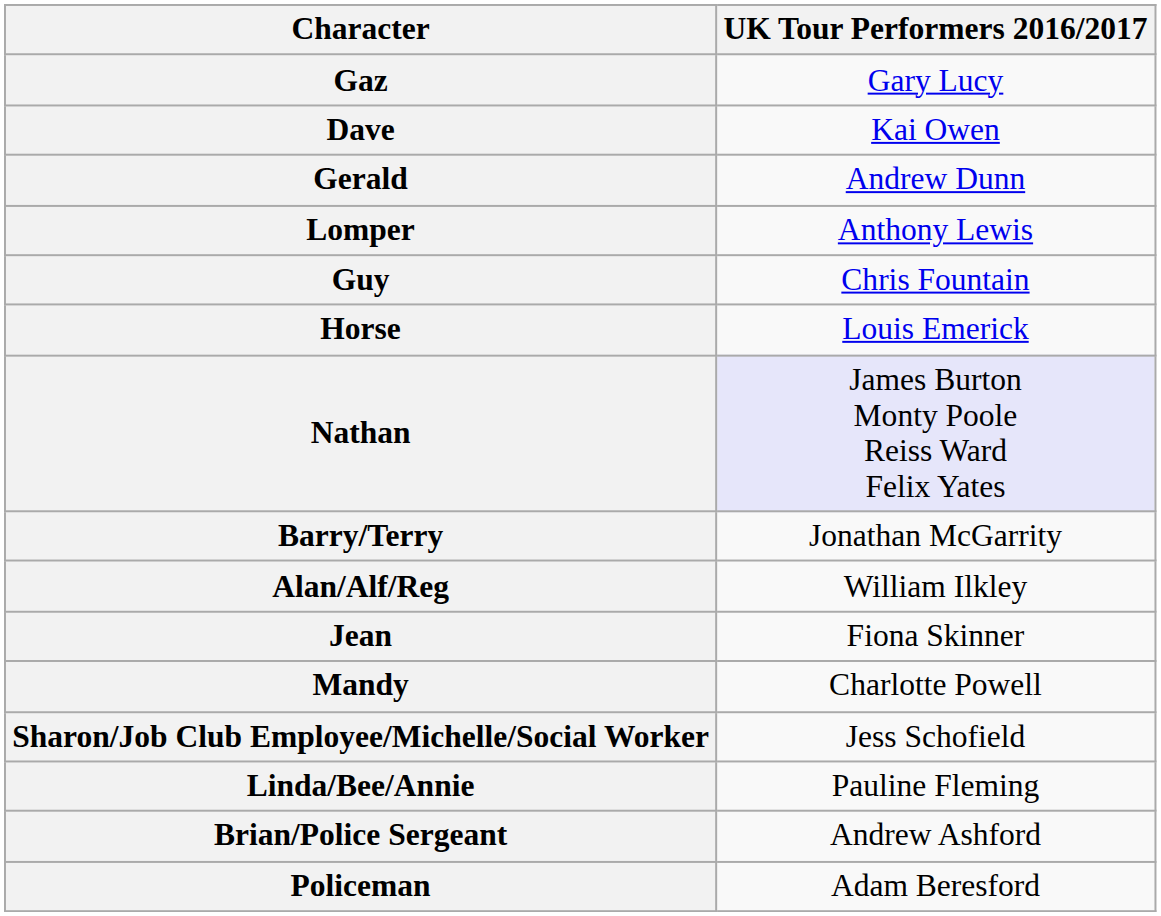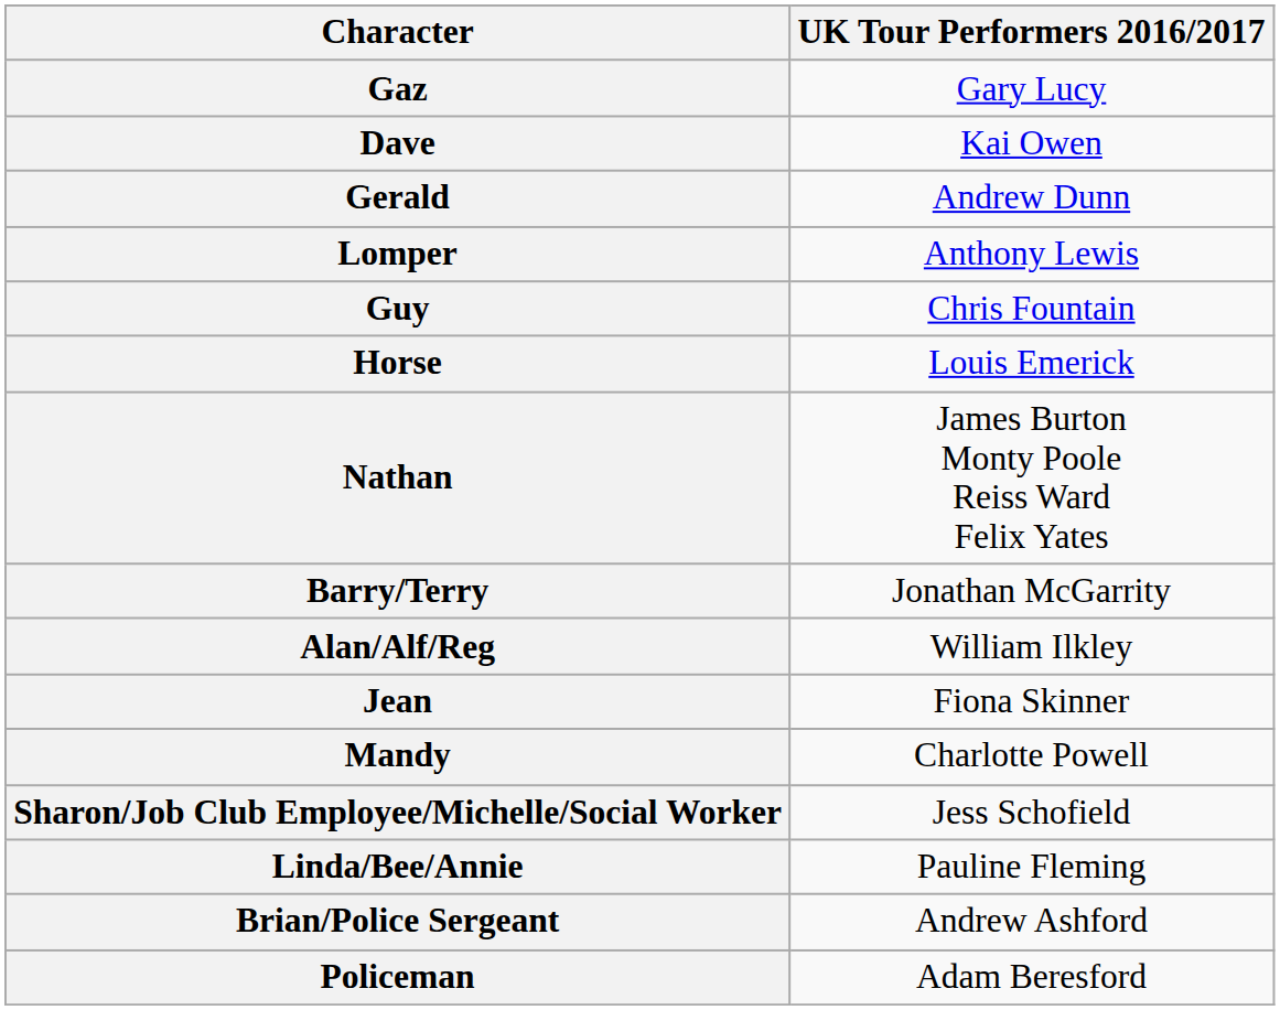Nathan | UK Tour Performers 2016/2017: lavender background -> no background
